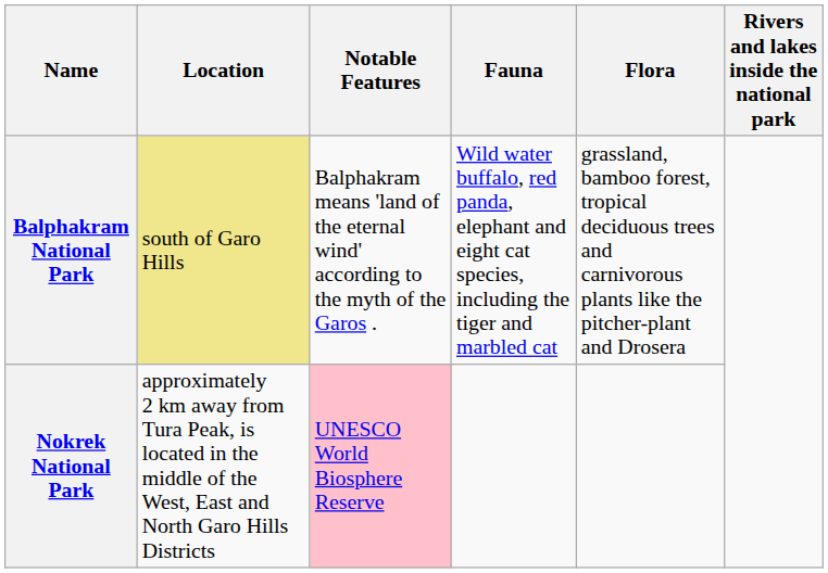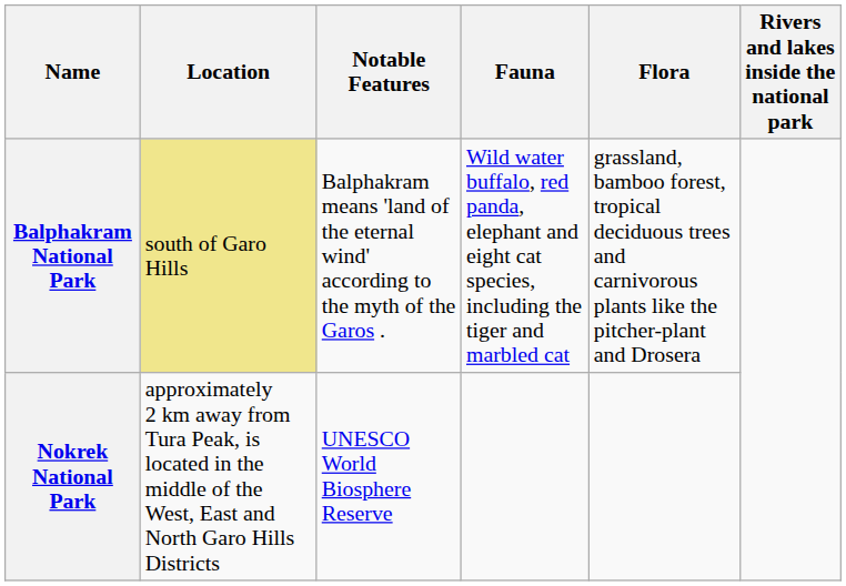Nokrek National Park | Notable Features: pink background -> no background
